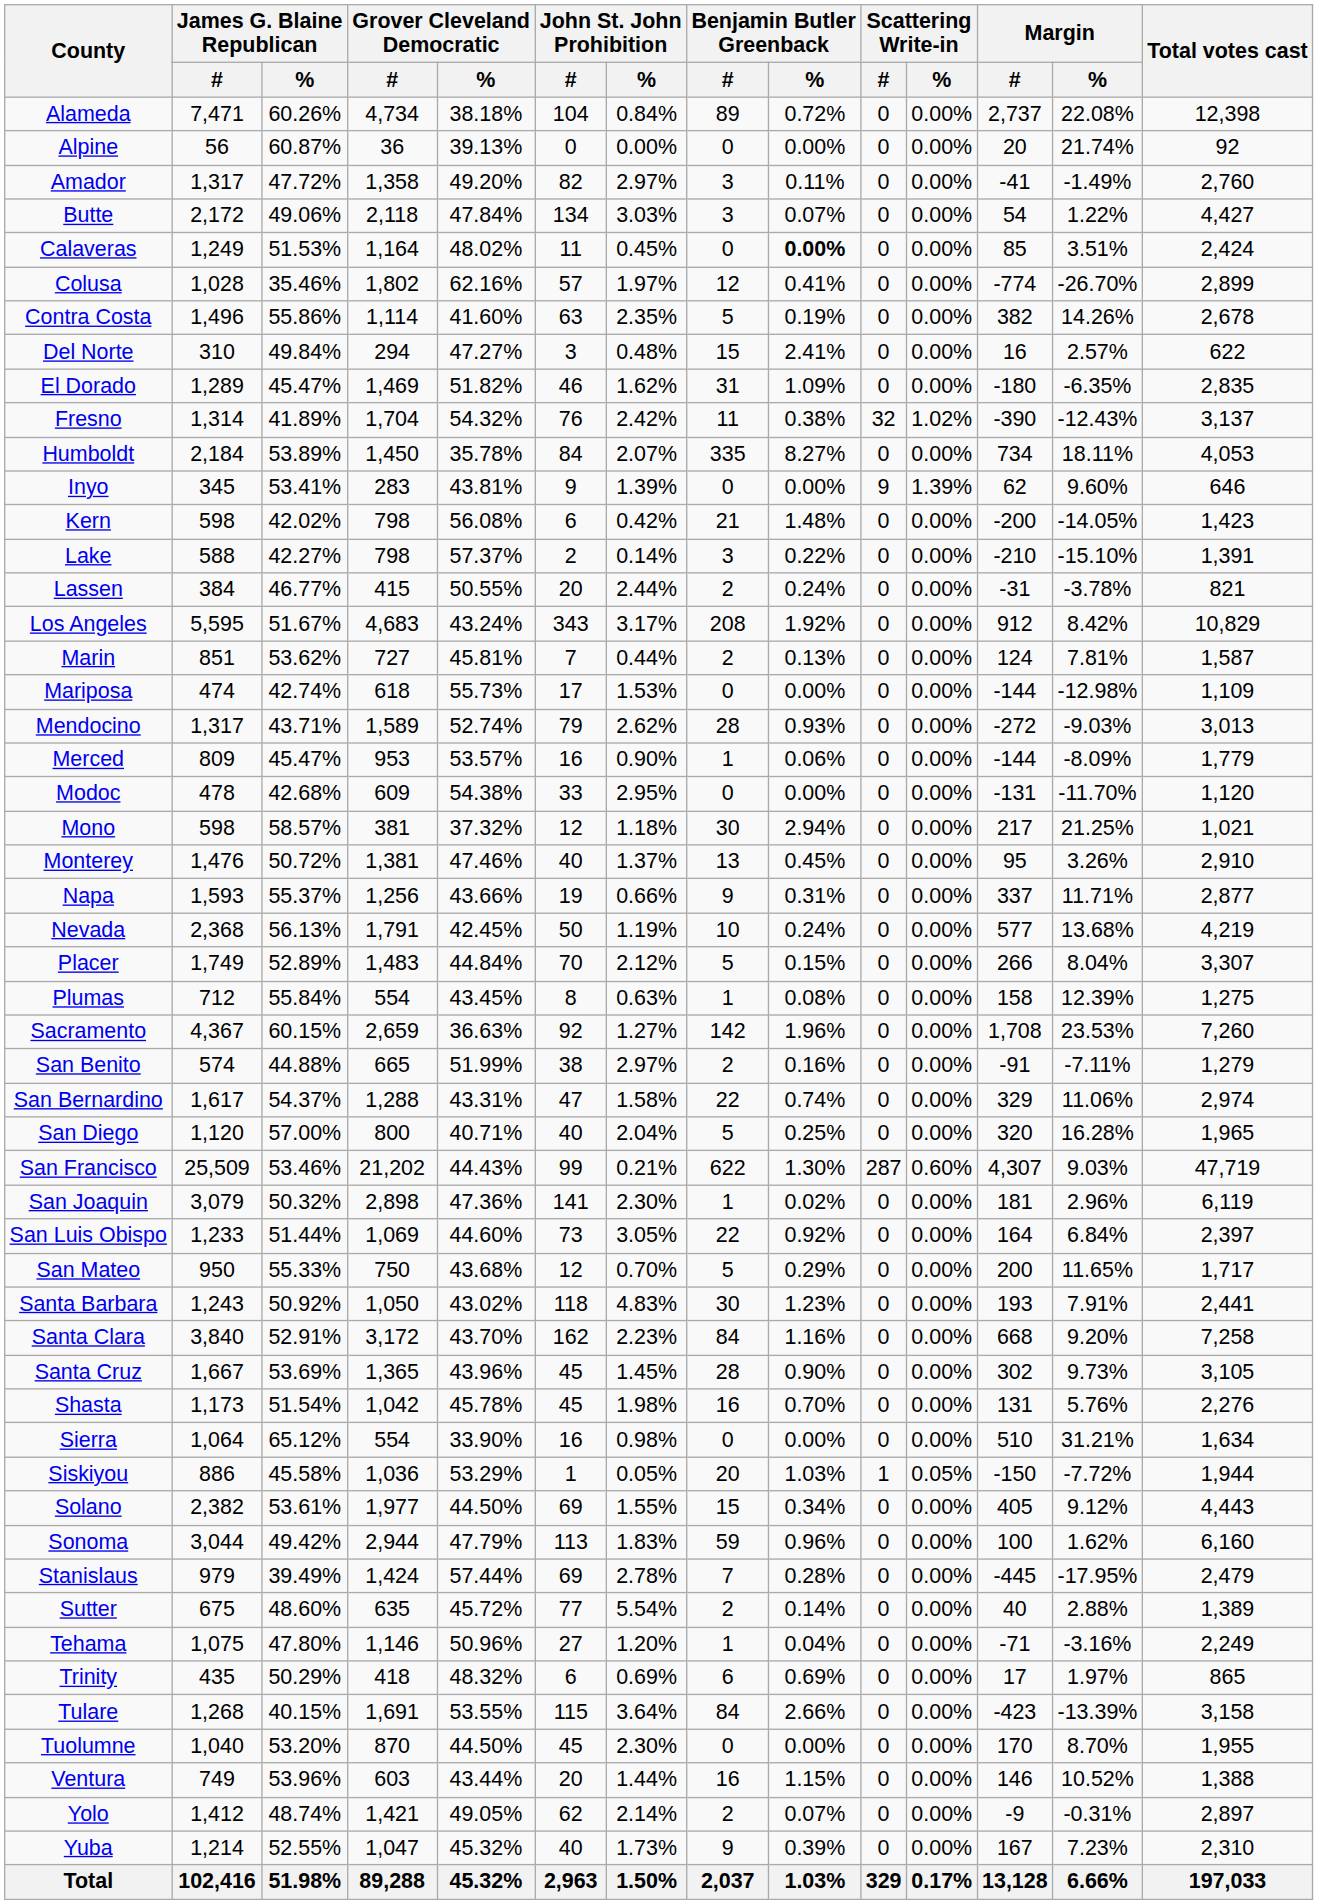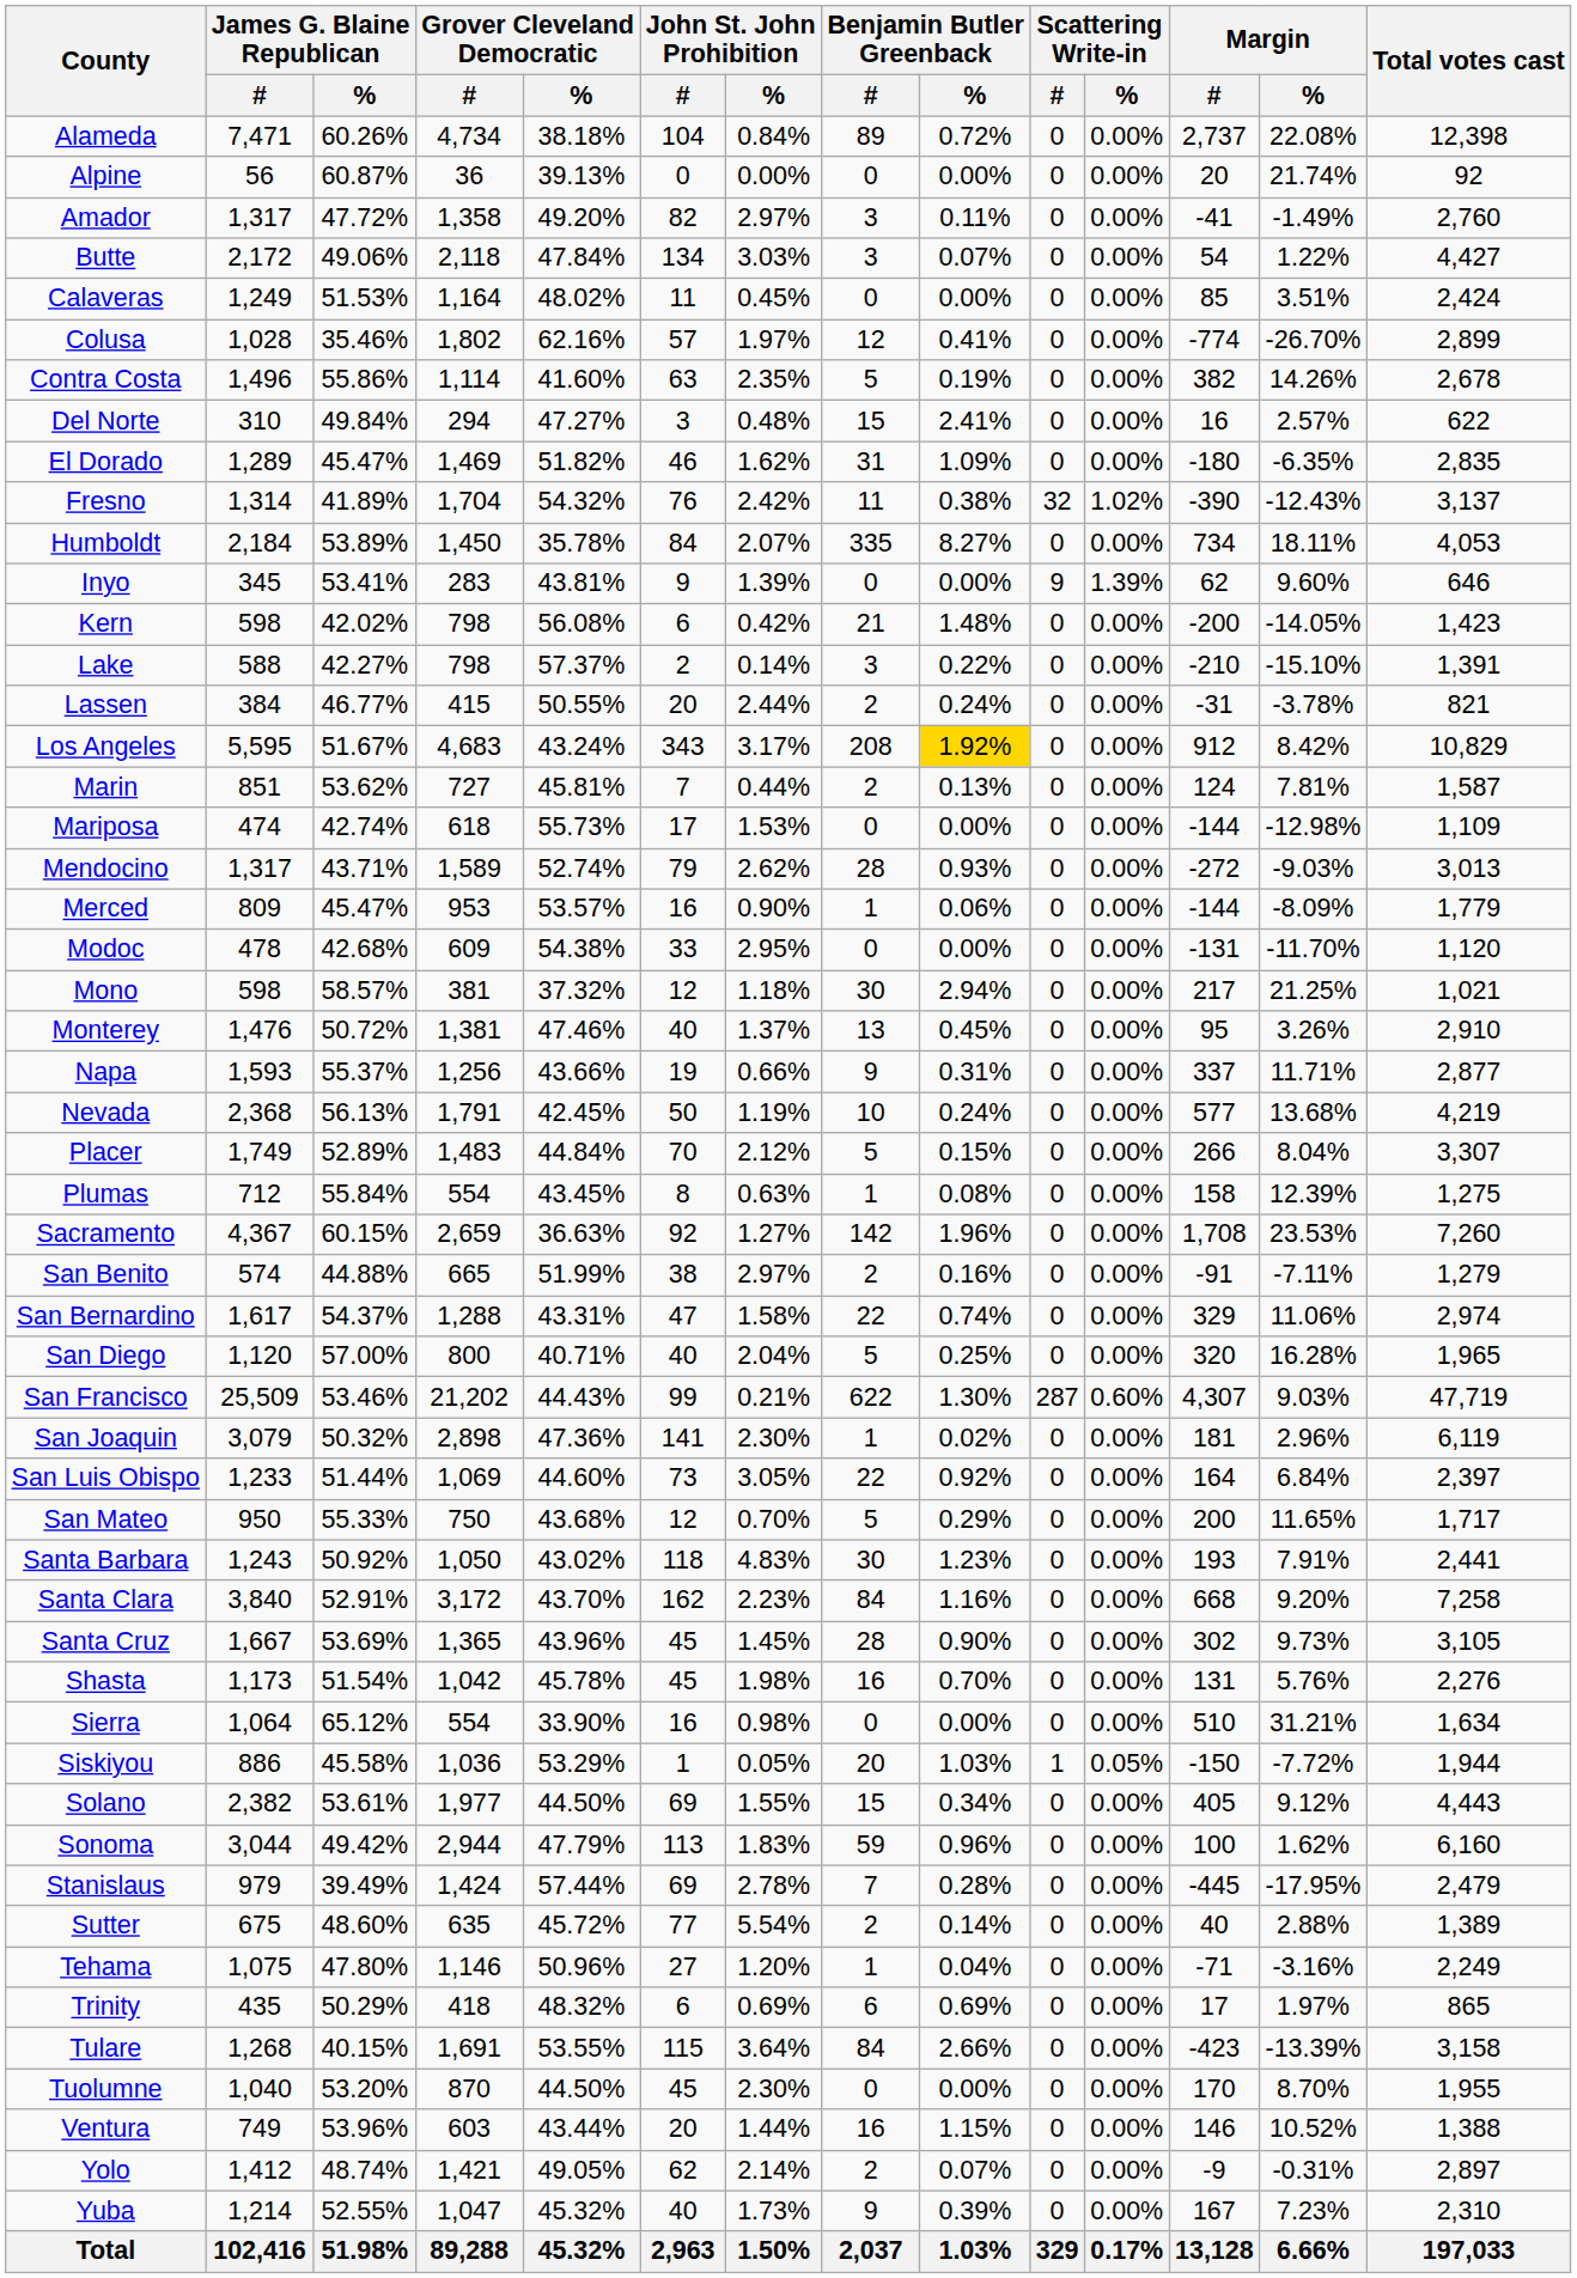Calaveras | Benjamin Butler Greenback / %: bold -> normal
Los Angeles | Benjamin Butler Greenback / %: no background -> gold background
